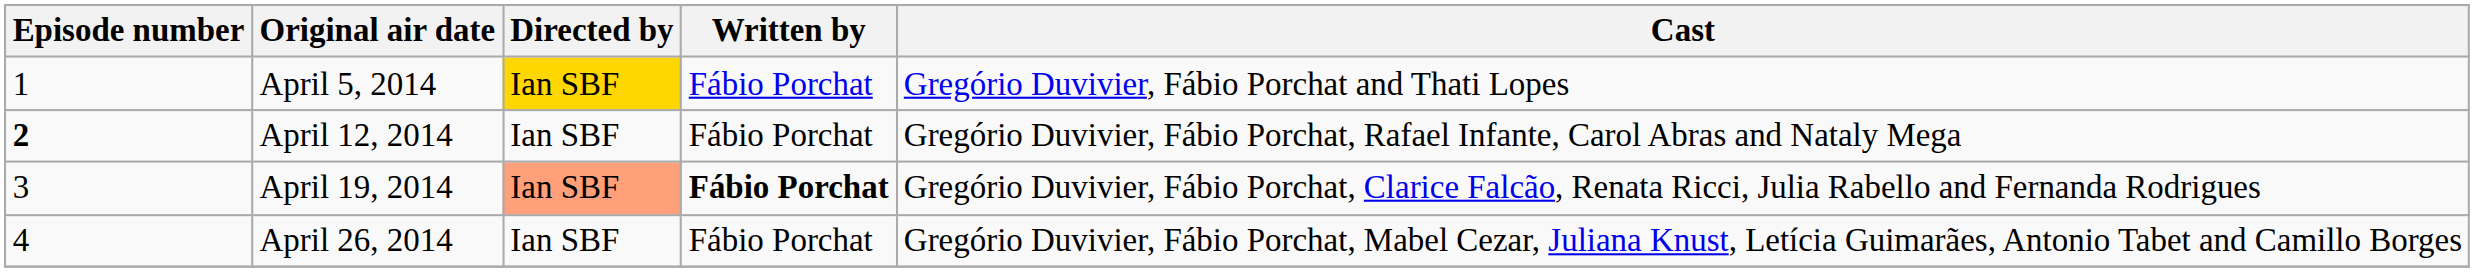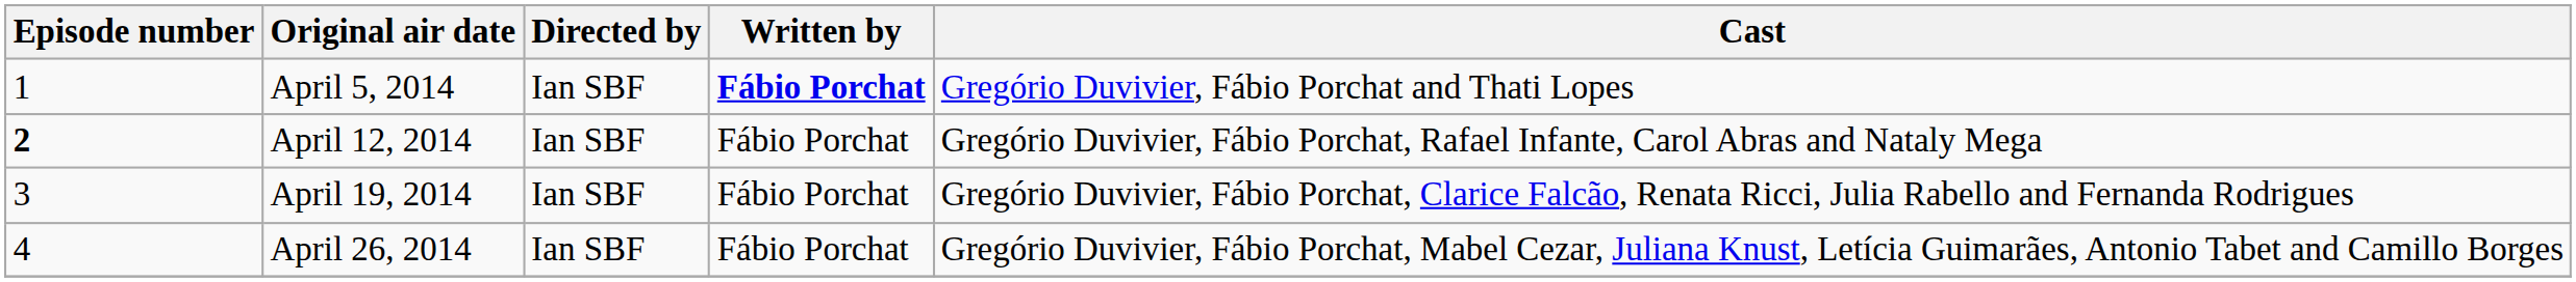April 5, 2014 | Directed by: gold background -> no background
April 5, 2014 | Written by: normal -> bold
April 19, 2014 | Directed by: lightsalmon background -> no background
April 19, 2014 | Written by: bold -> normal
